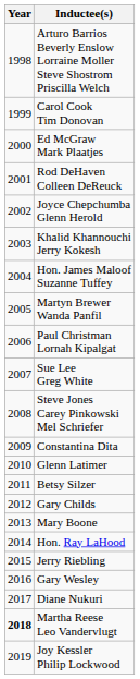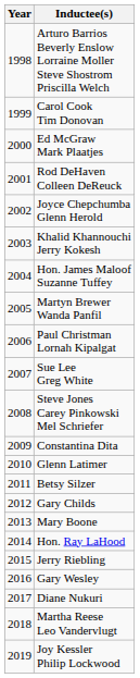Martha Reese Leo Vandervlugt | Year: bold -> normal
